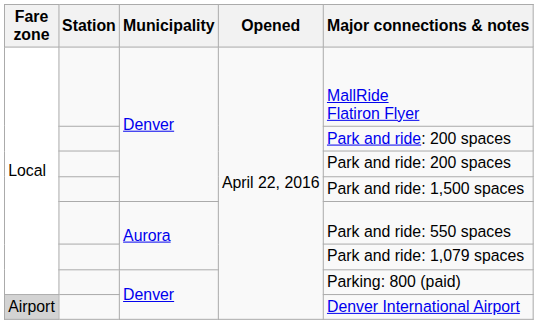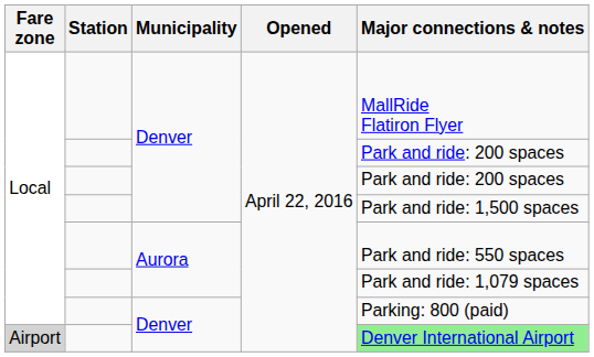Airport | Major connections & notes: no background -> lightgreen background
